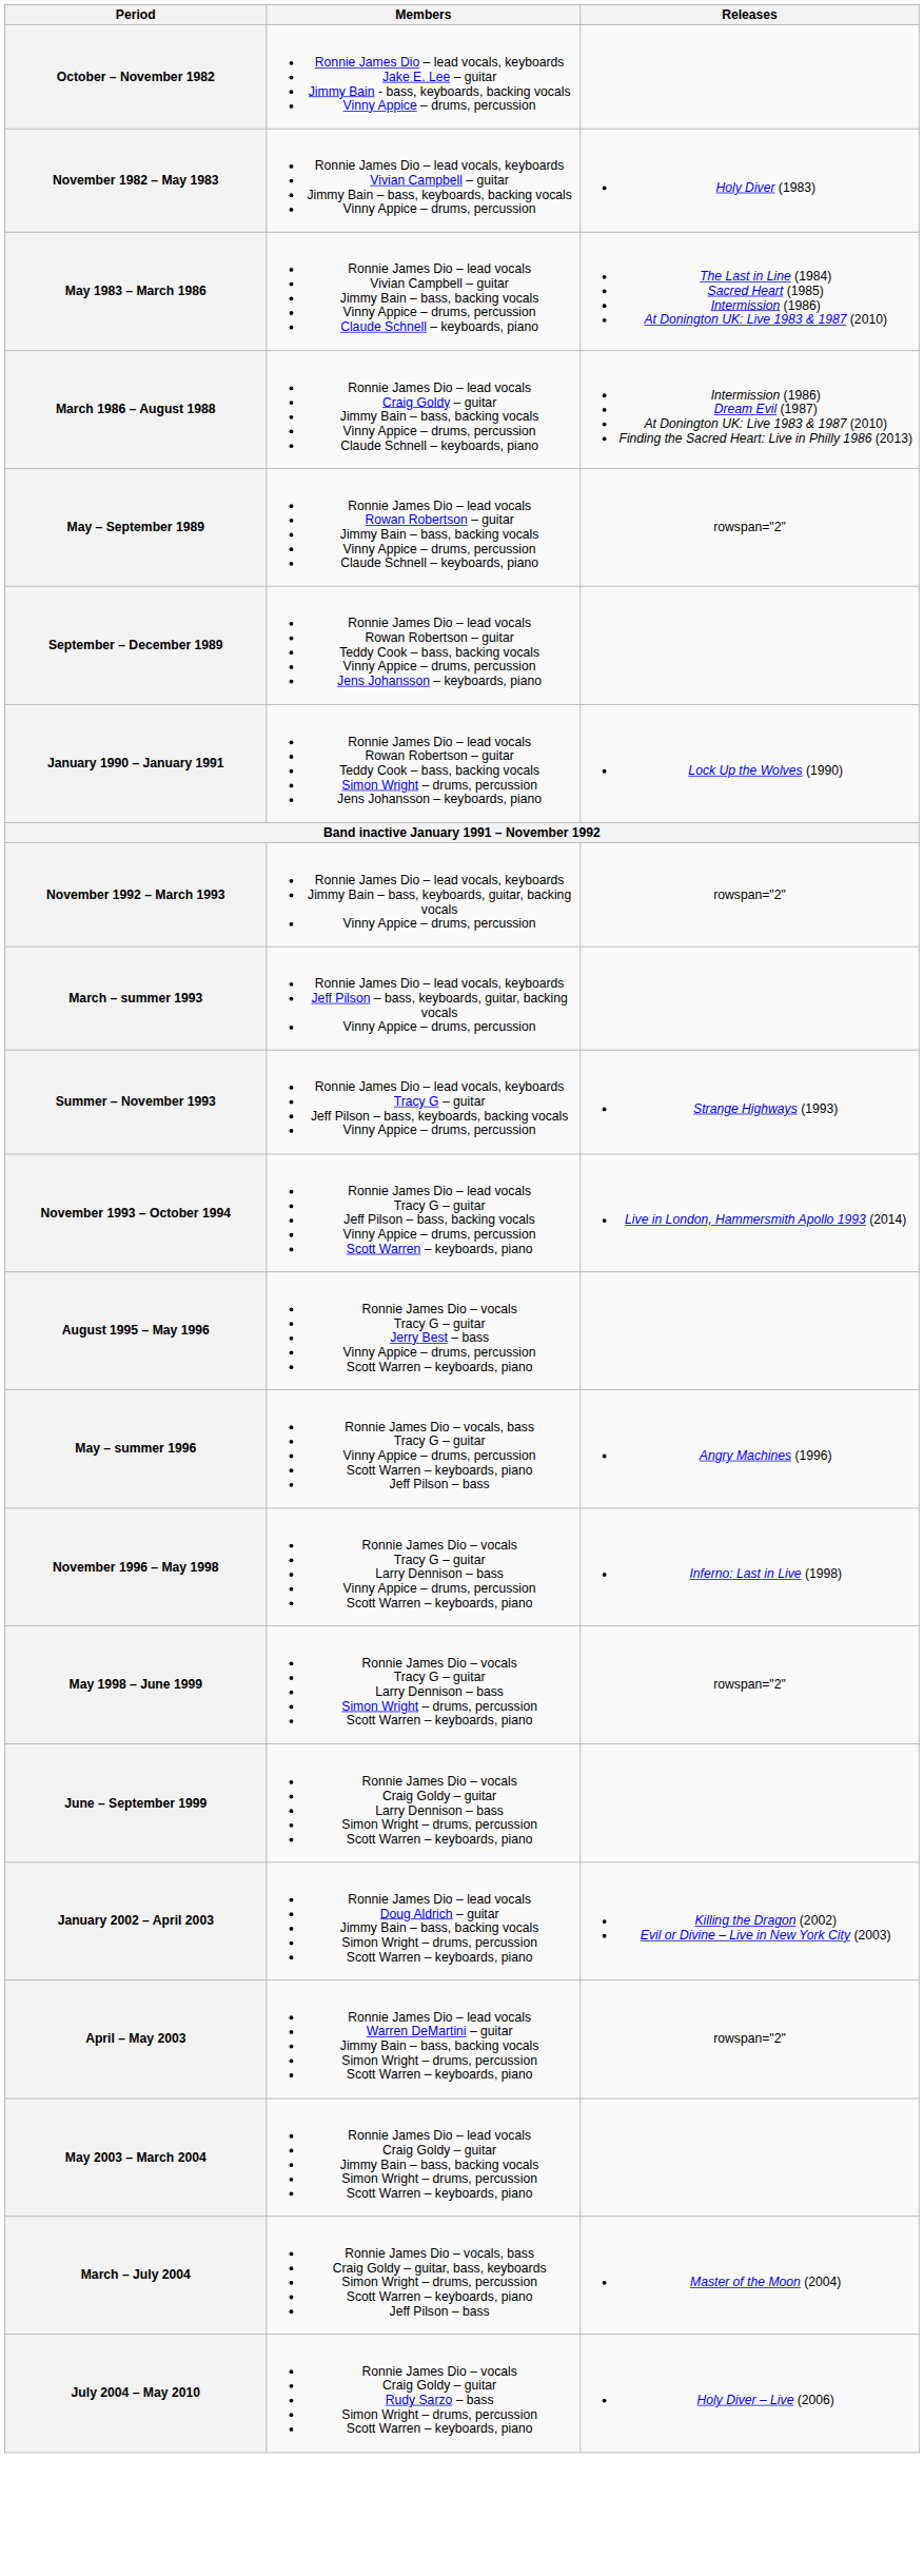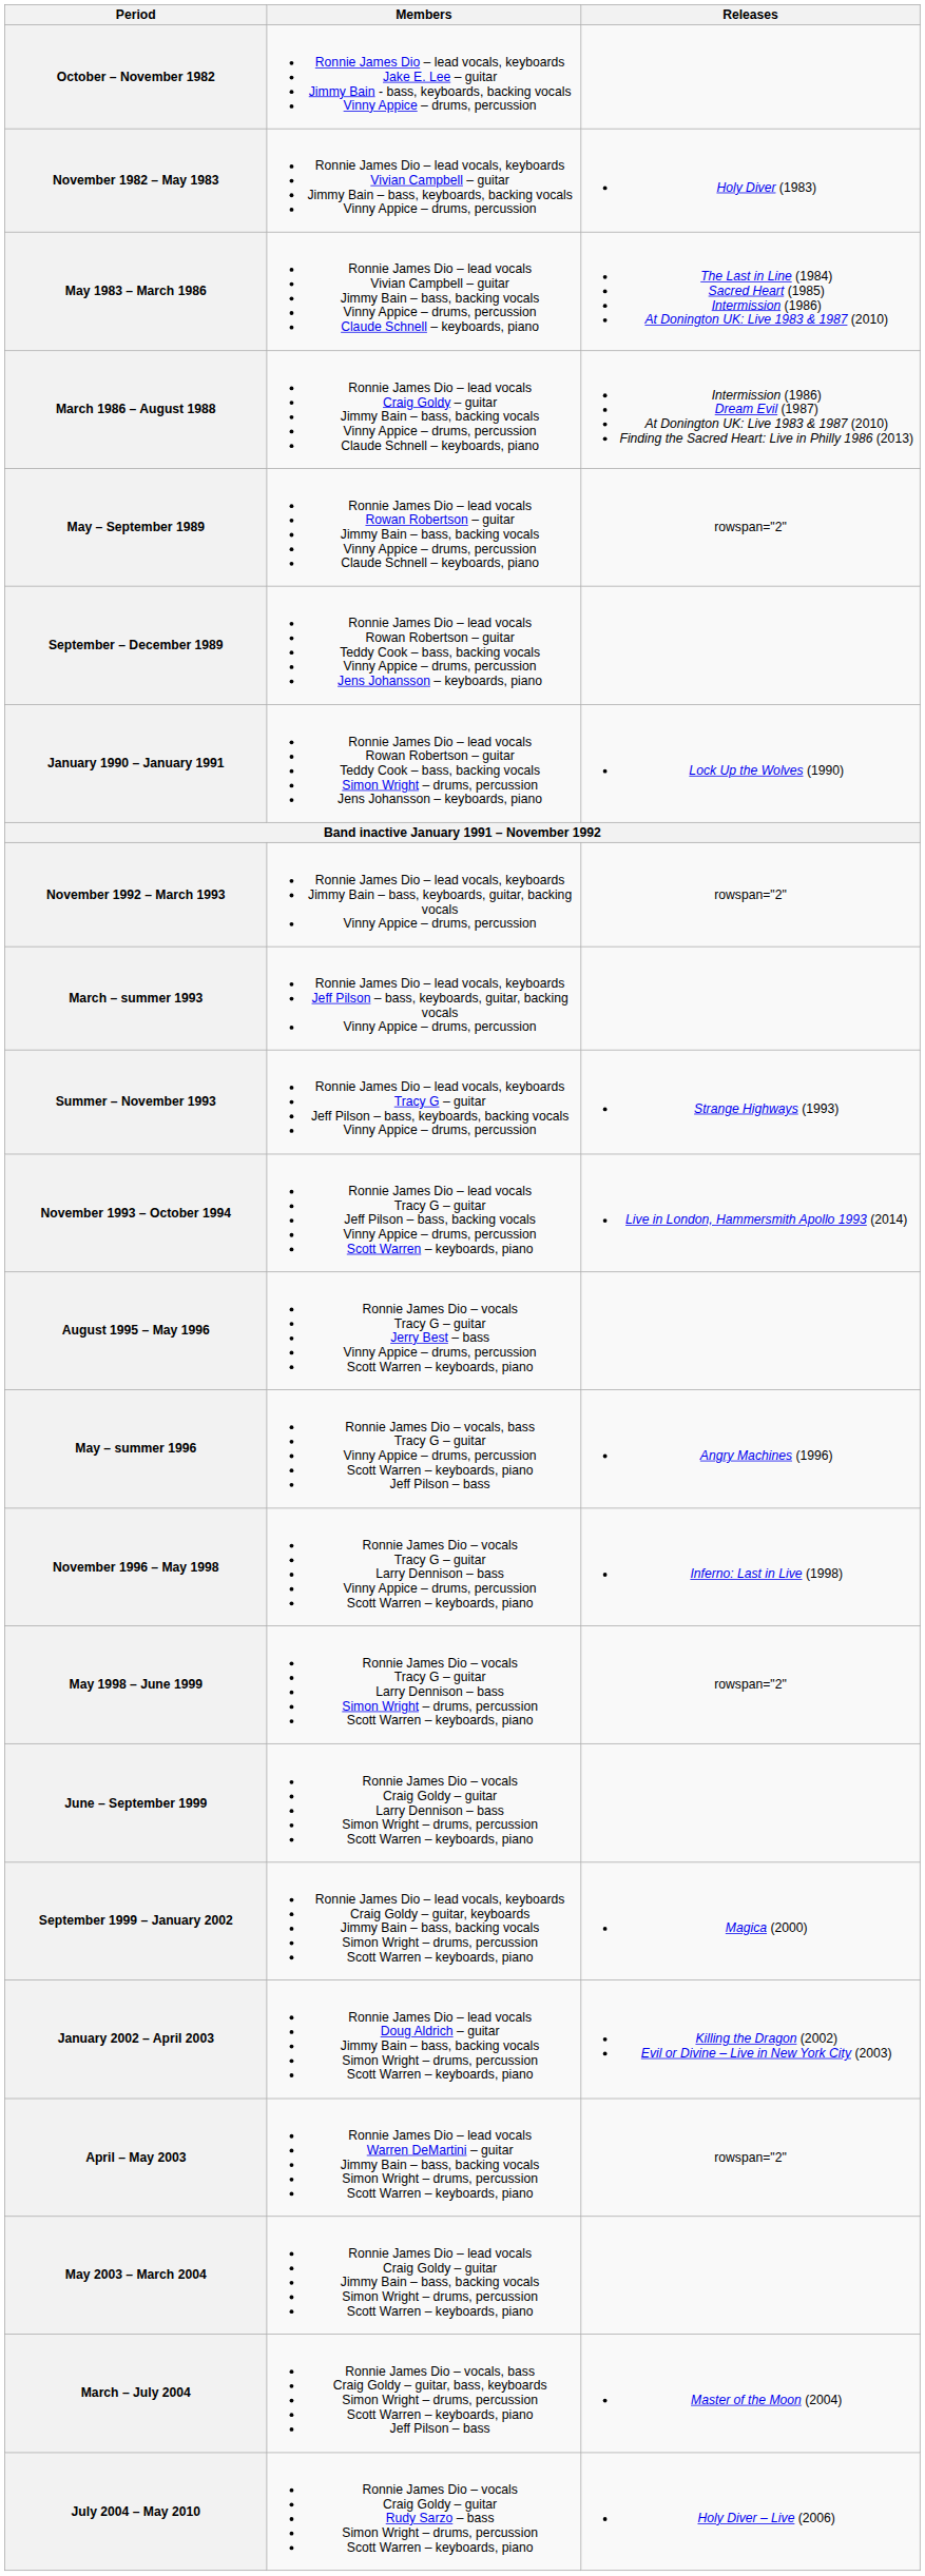+ row: September 1999 – January 2002 | Ronnie James Dio – lead vocals, keyboards Craig Goldy – guitar, keyboards Jimmy Bain – bass, backing vocals Simon Wright – drums, percussion Scott Warren – keyboards, piano | Magica (2000)
